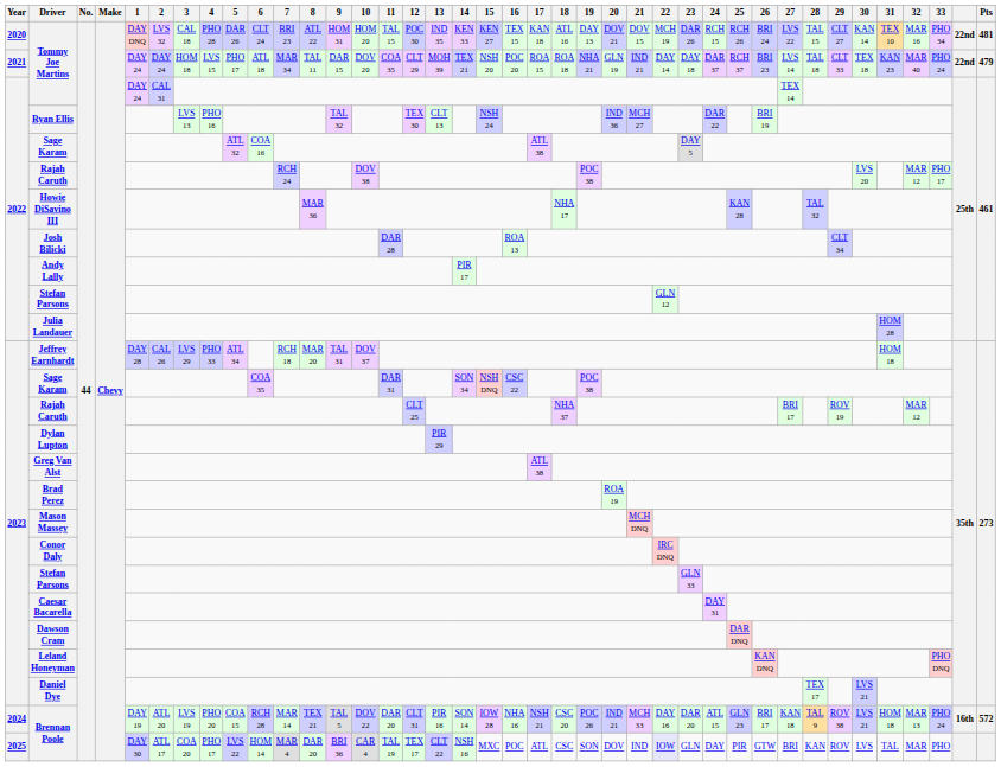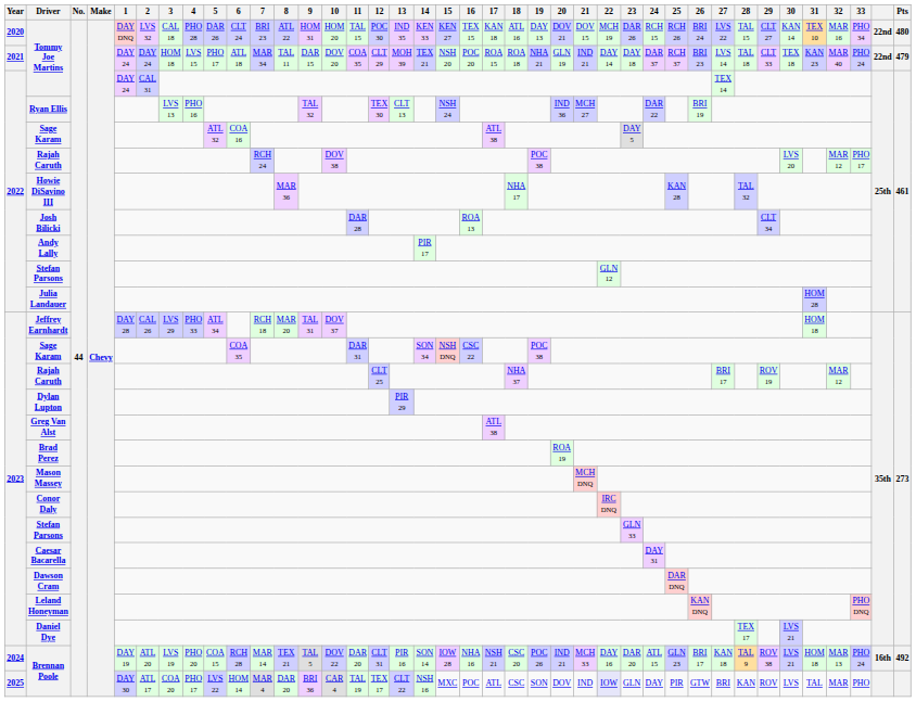2020 / Tommy Joe Martins | Pts: 481 -> 480
2024 / Brennan Poole | Pts: 572 -> 492
